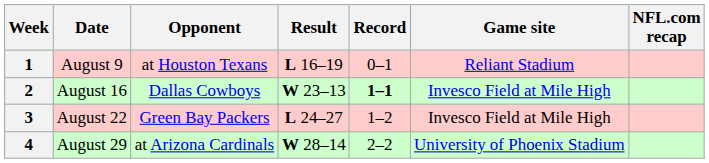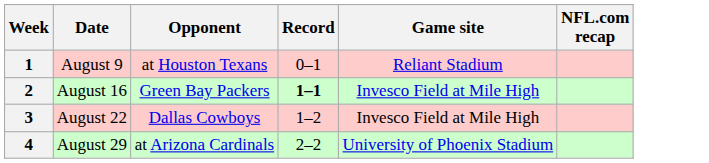- column: Result | L 16–19 | W 23–13 | L 24–27 | W 28–14
2 | Opponent: Dallas Cowboys -> Green Bay Packers
3 | Opponent: Green Bay Packers -> Dallas Cowboys
